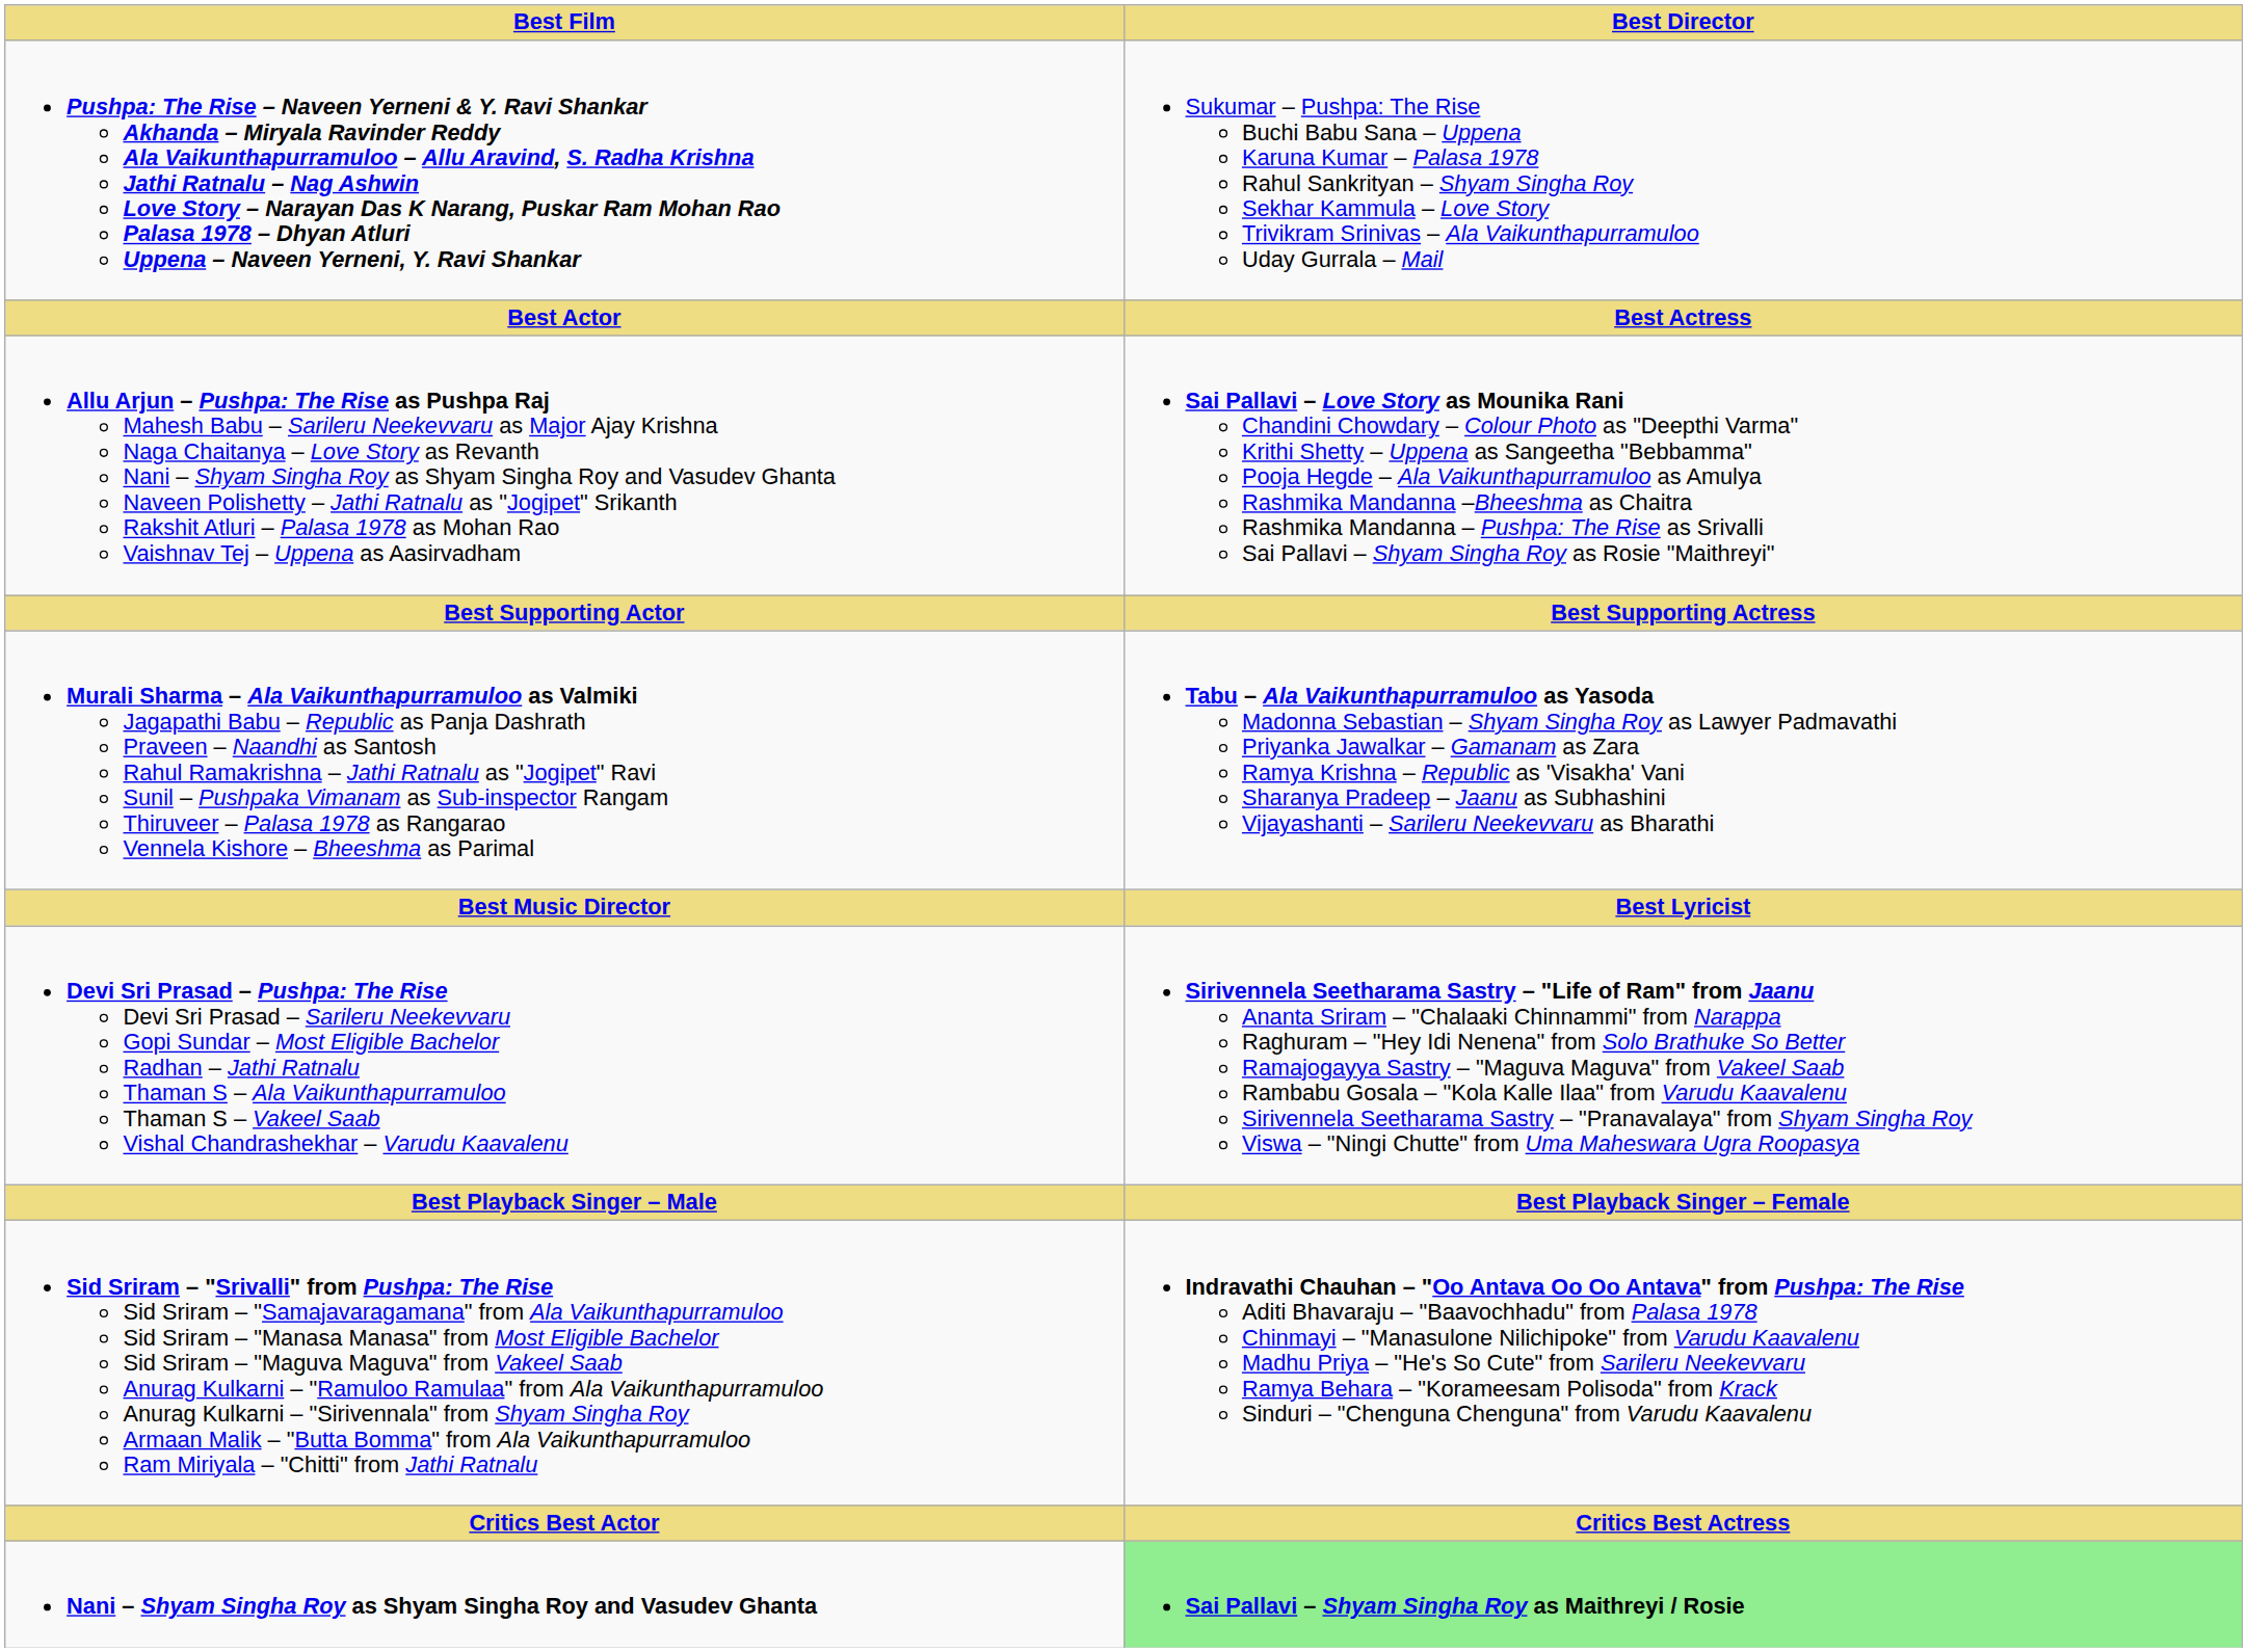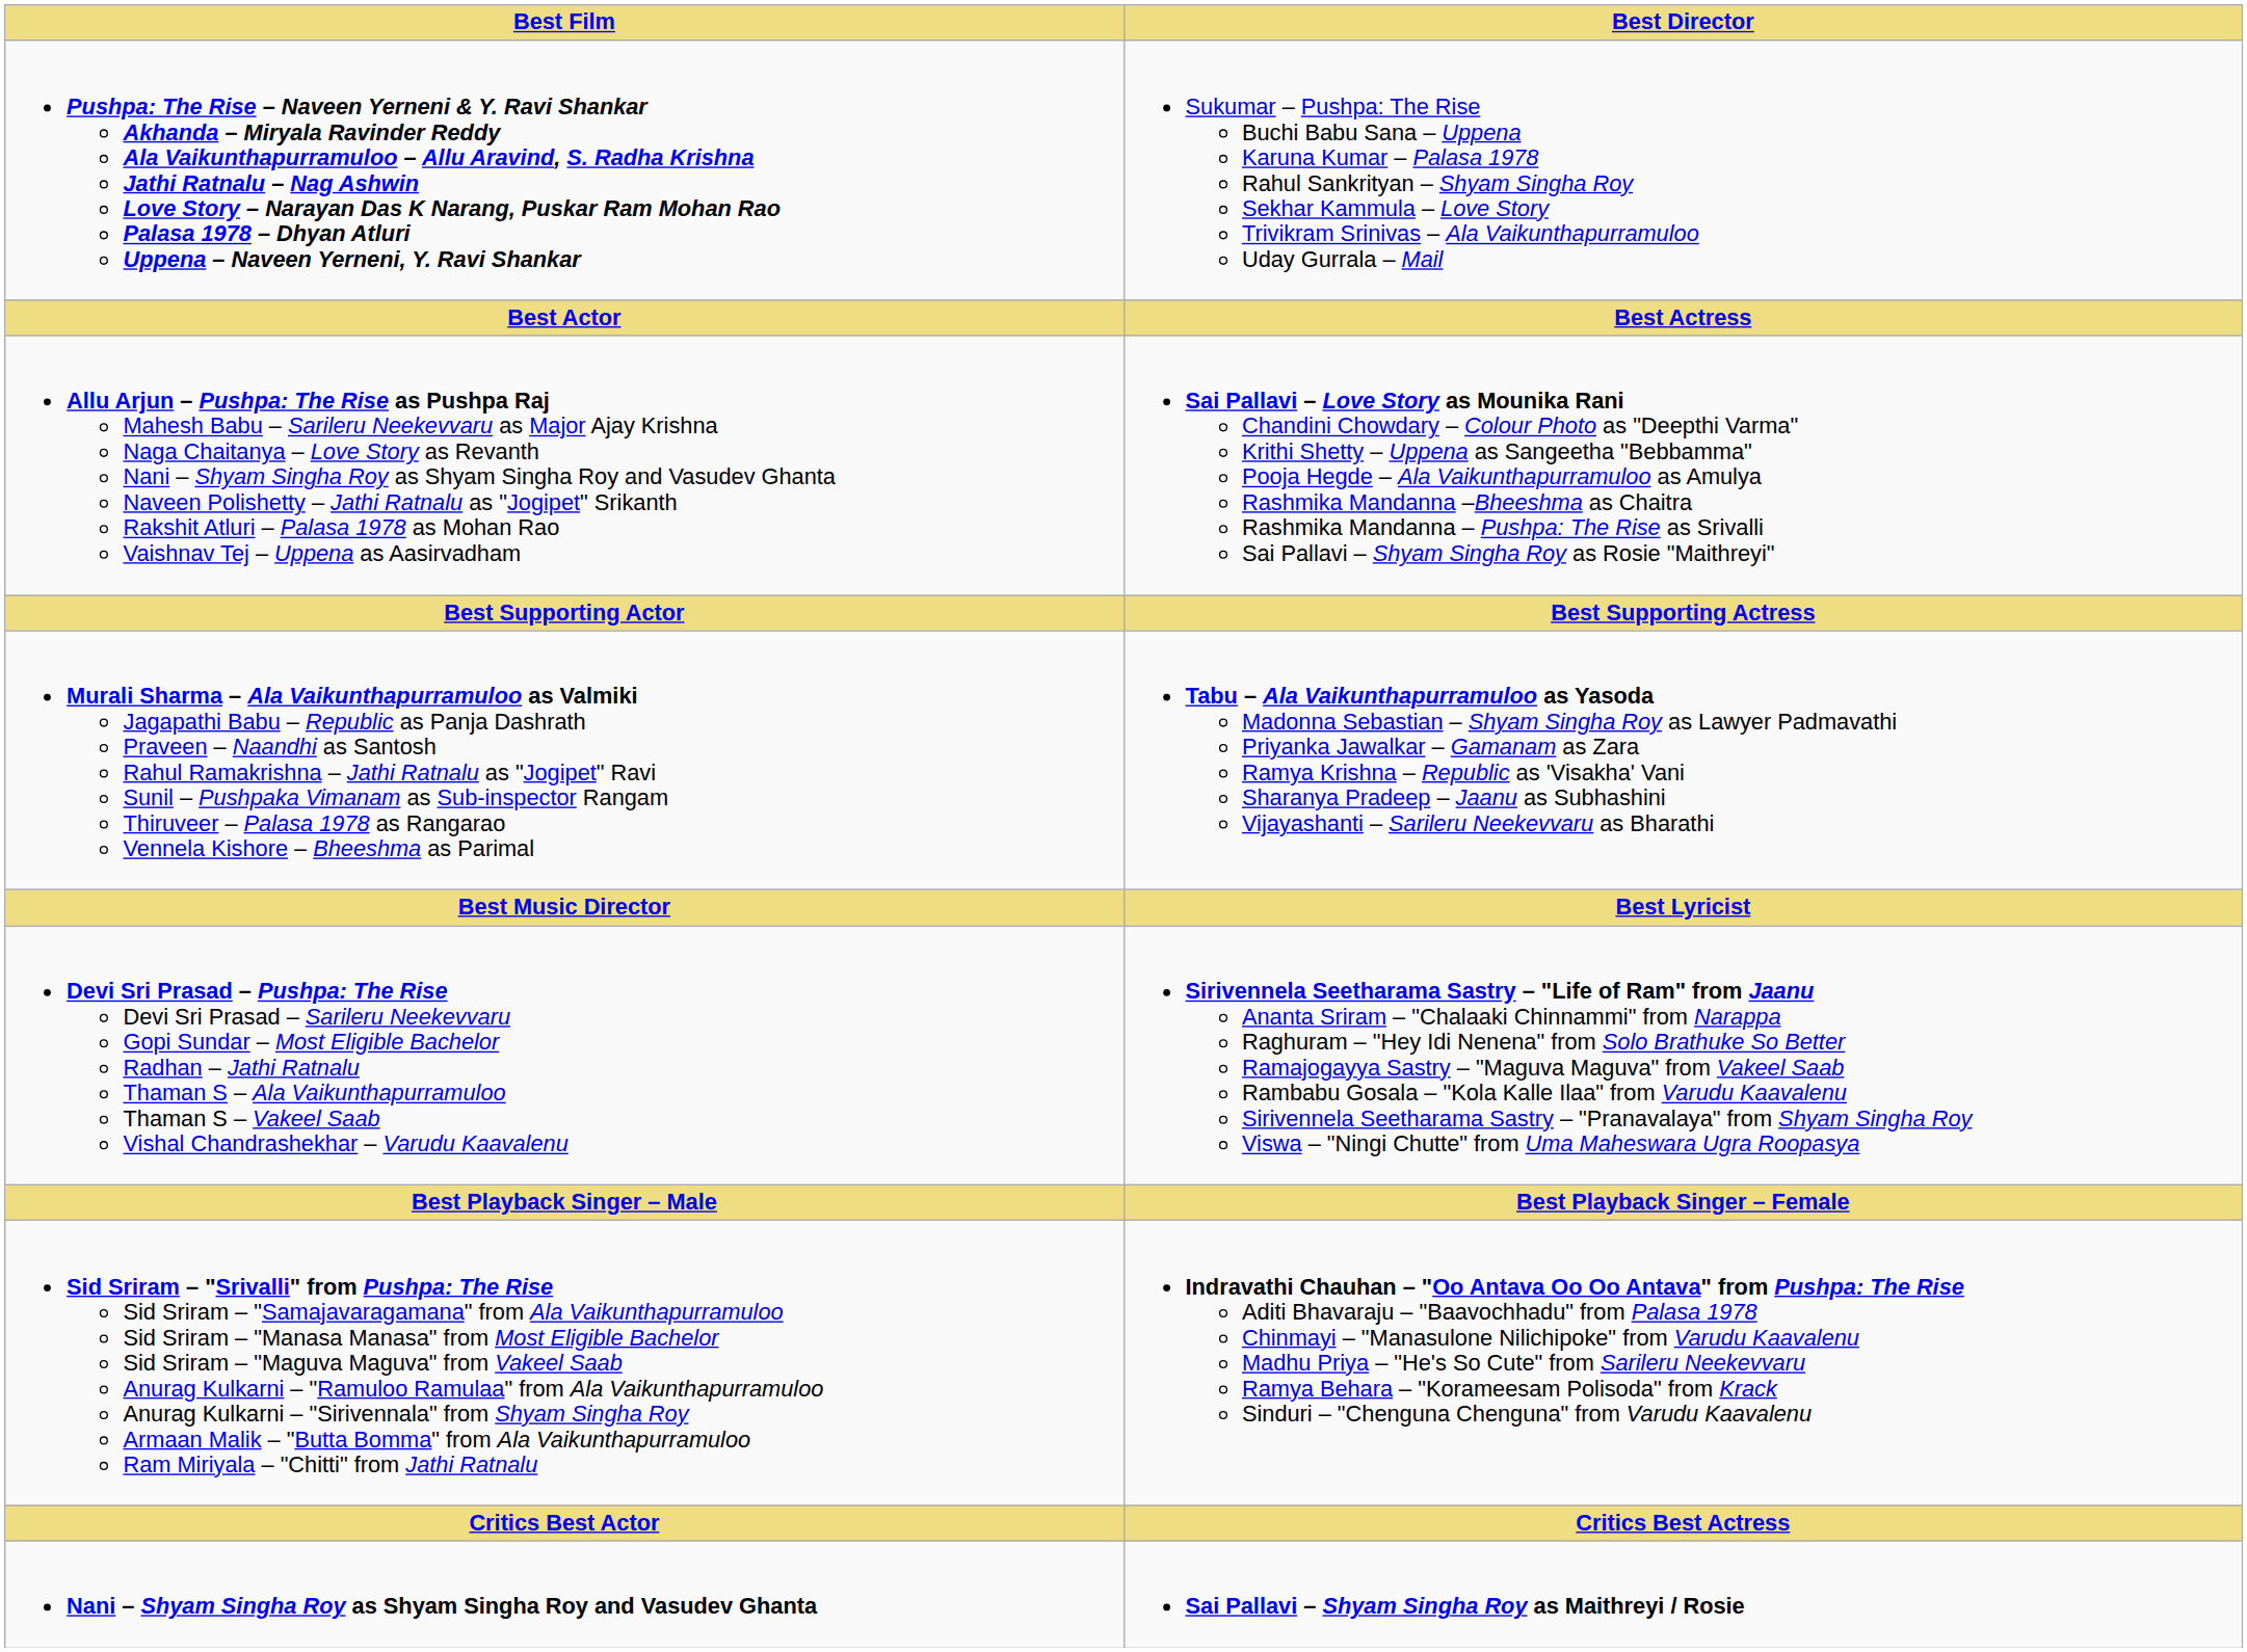row 12 | Best Director: lightgreen background -> no background
